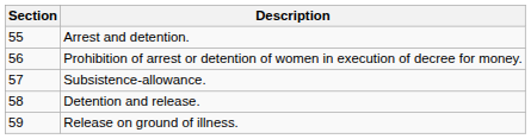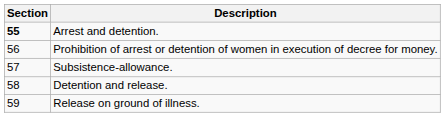Arrest and detention. | Section: normal -> bold
